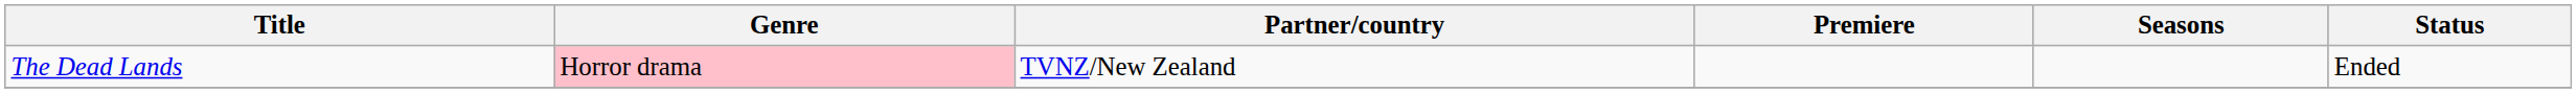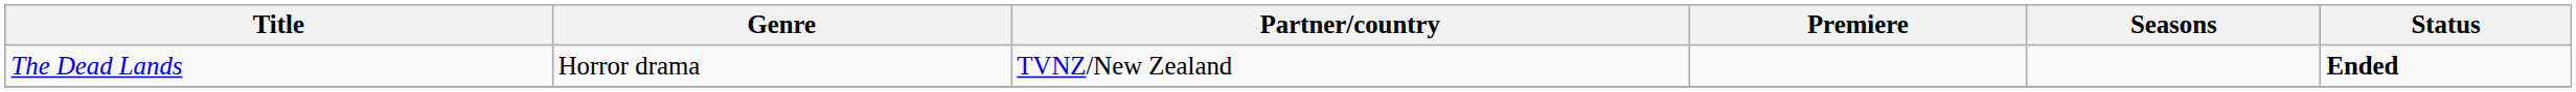The Dead Lands | Genre: pink background -> no background
The Dead Lands | Status: normal -> bold
